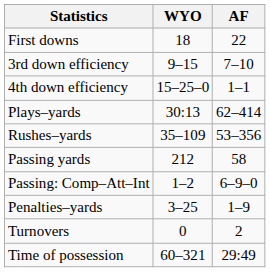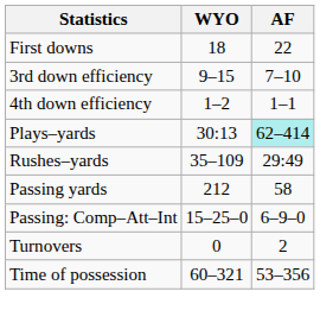4th down efficiency | WYO: 15–25–0 -> 1–2
Plays–yards | AF: no background -> paleturquoise background
Rushes–yards | AF: 53–356 -> 29:49
Passing: Comp–Att–Int | WYO: 1–2 -> 15–25–0
- row: Penalties–yards | 3–25 | 1–9
Time of possession | AF: 29:49 -> 53–356
